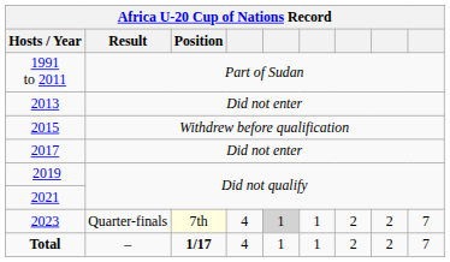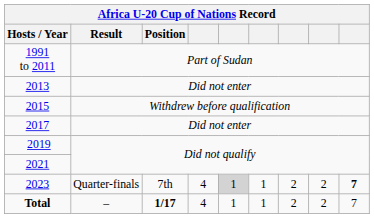2023 | Africa U-20 Cup of Nations Record / Position: lightyellow background -> no background
2023 | column 9: normal -> bold
